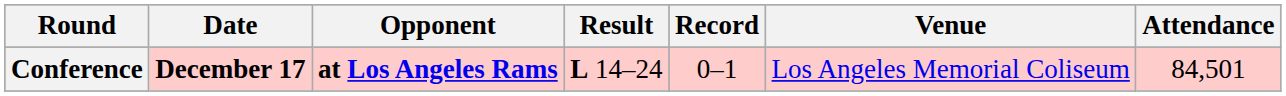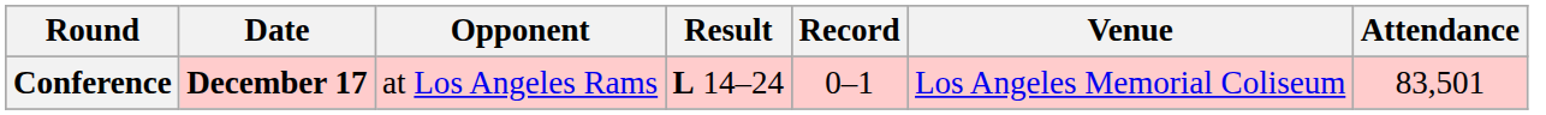Conference | Opponent: bold -> normal
Conference | Attendance: 84,501 -> 83,501
